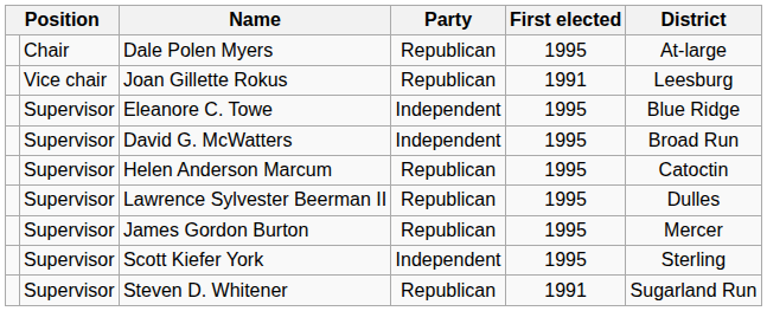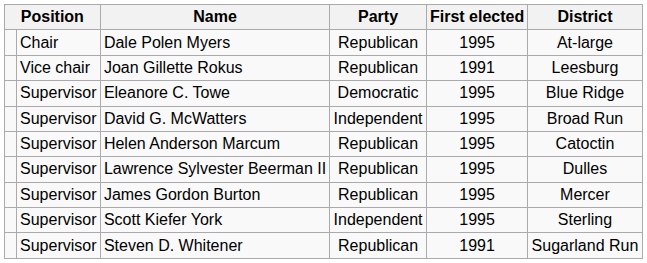Eleanore C. Towe | Party: Independent -> Democratic
